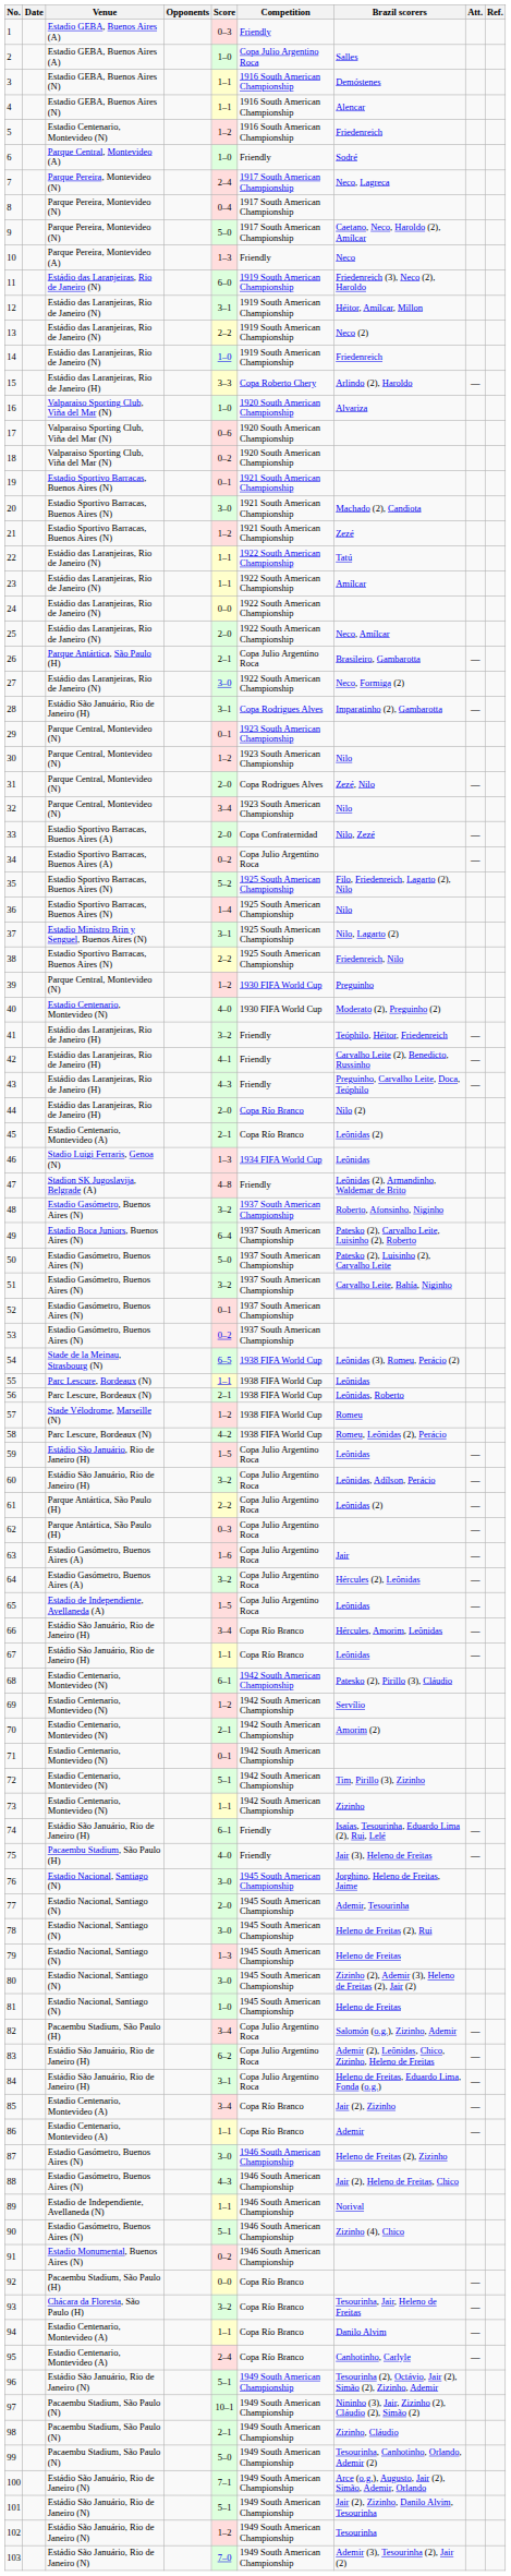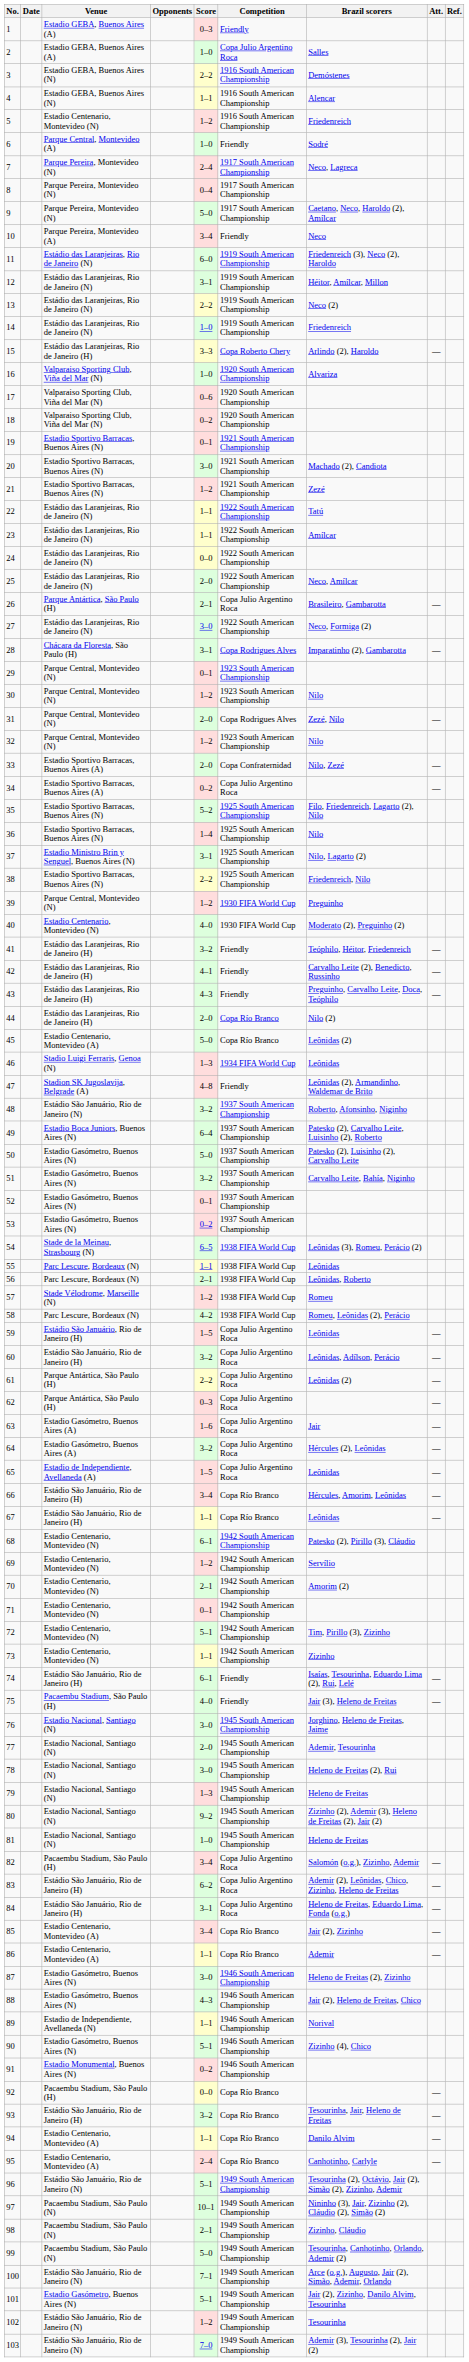3 | Score: 1–1 -> 2–2
10 | Score: 1–3 -> 3–4
28 | Venue: Estádio São Januário, Rio de Janeiro (H) -> Chácara da Floresta, São Paulo (H)
32 | Score: 3–4 -> 1–2
45 | Score: 2–1 -> 5–0
48 | Venue: Estadio Gasómetro, Buenos Aires (N) -> Estádio São Januário, Rio de Janeiro (N)
80 | Score: 3–0 -> 9–2
93 | Venue: Chácara da Floresta, São Paulo (H) -> Estádio São Januário, Rio de Janeiro (H)
101 | Venue: Estádio São Januário, Rio de Janeiro (N) -> Estadio Gasómetro, Buenos Aires (N)
